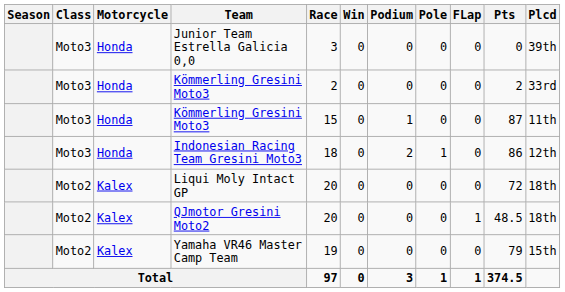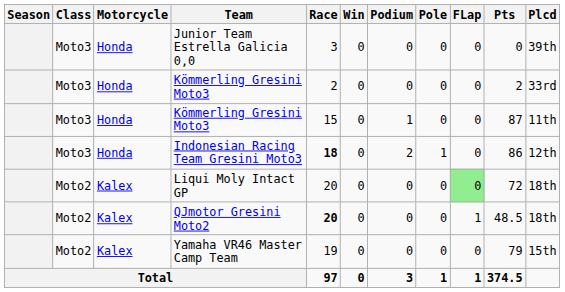Indonesian Racing Team Gresini Moto3 | Race: normal -> bold
Liqui Moly Intact GP | FLap: no background -> lightgreen background
QJmotor Gresini Moto2 | Race: normal -> bold
